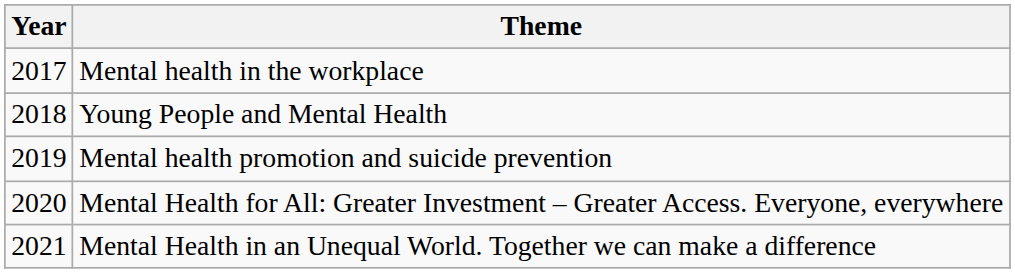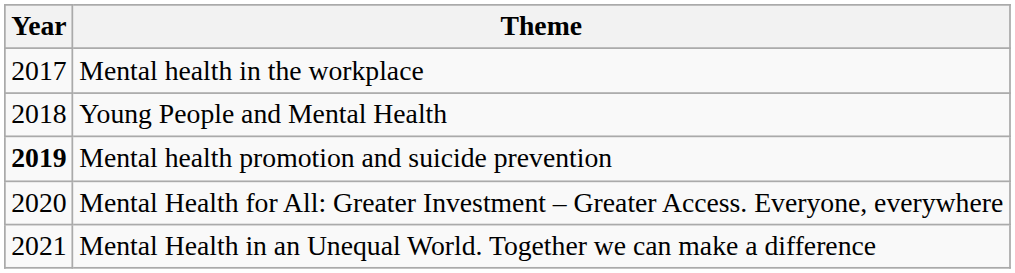Mental health promotion and suicide prevention | Year: normal -> bold
